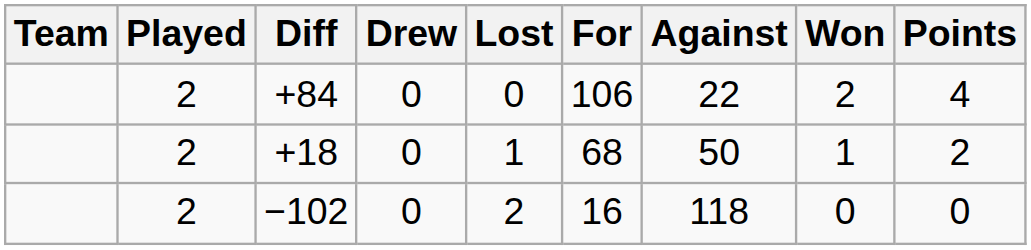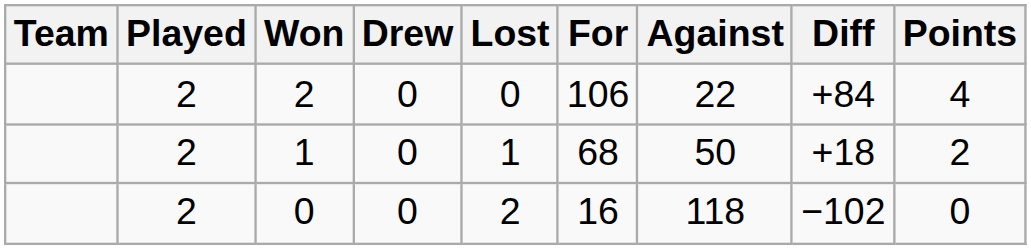columns swapped: Won <-> Diff
